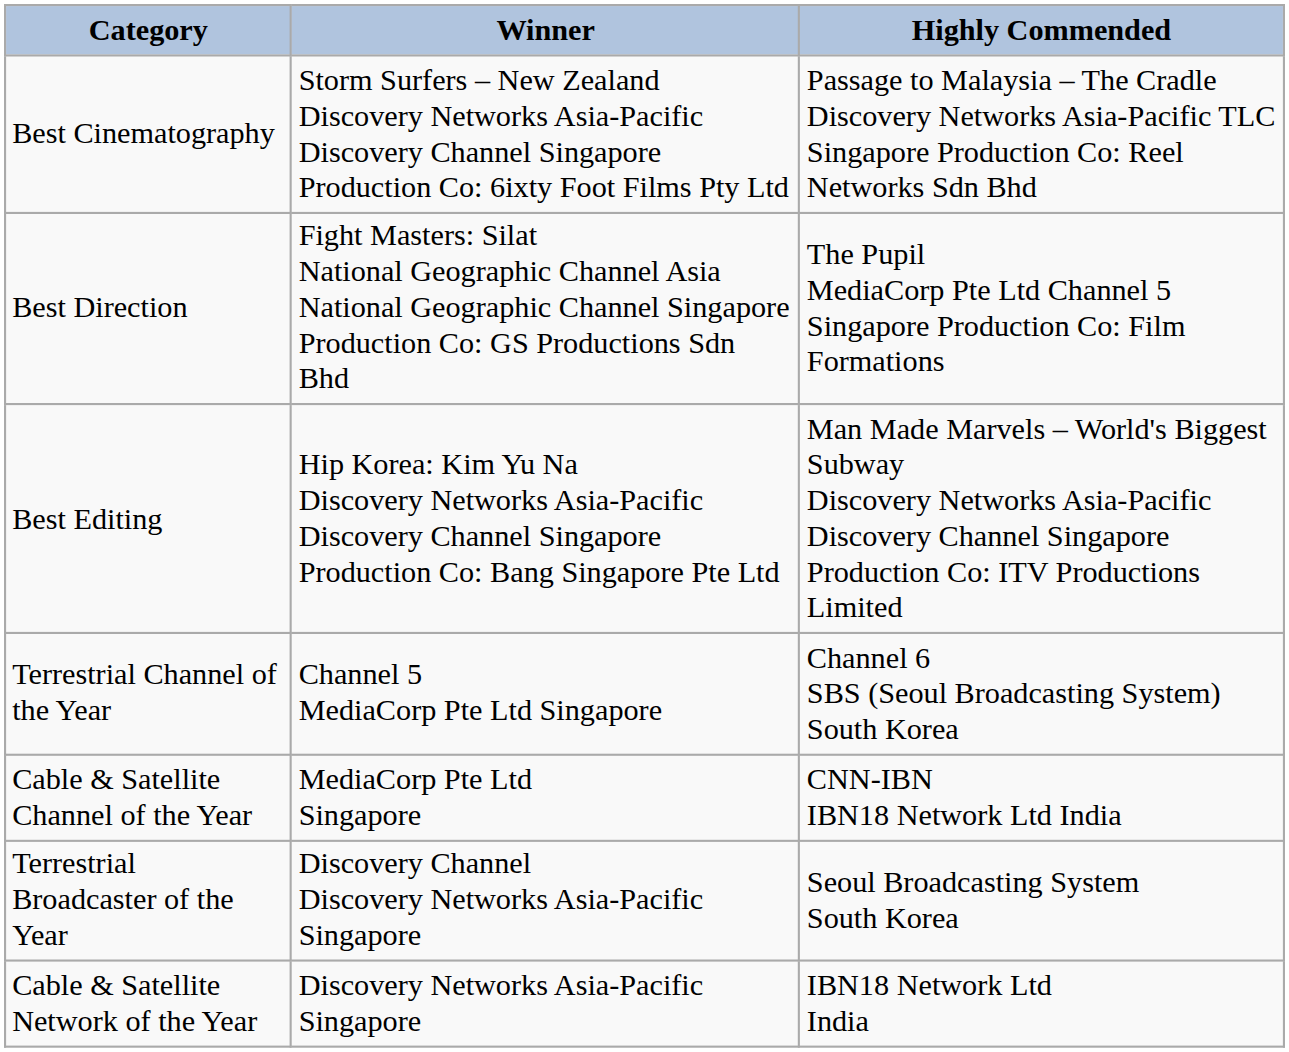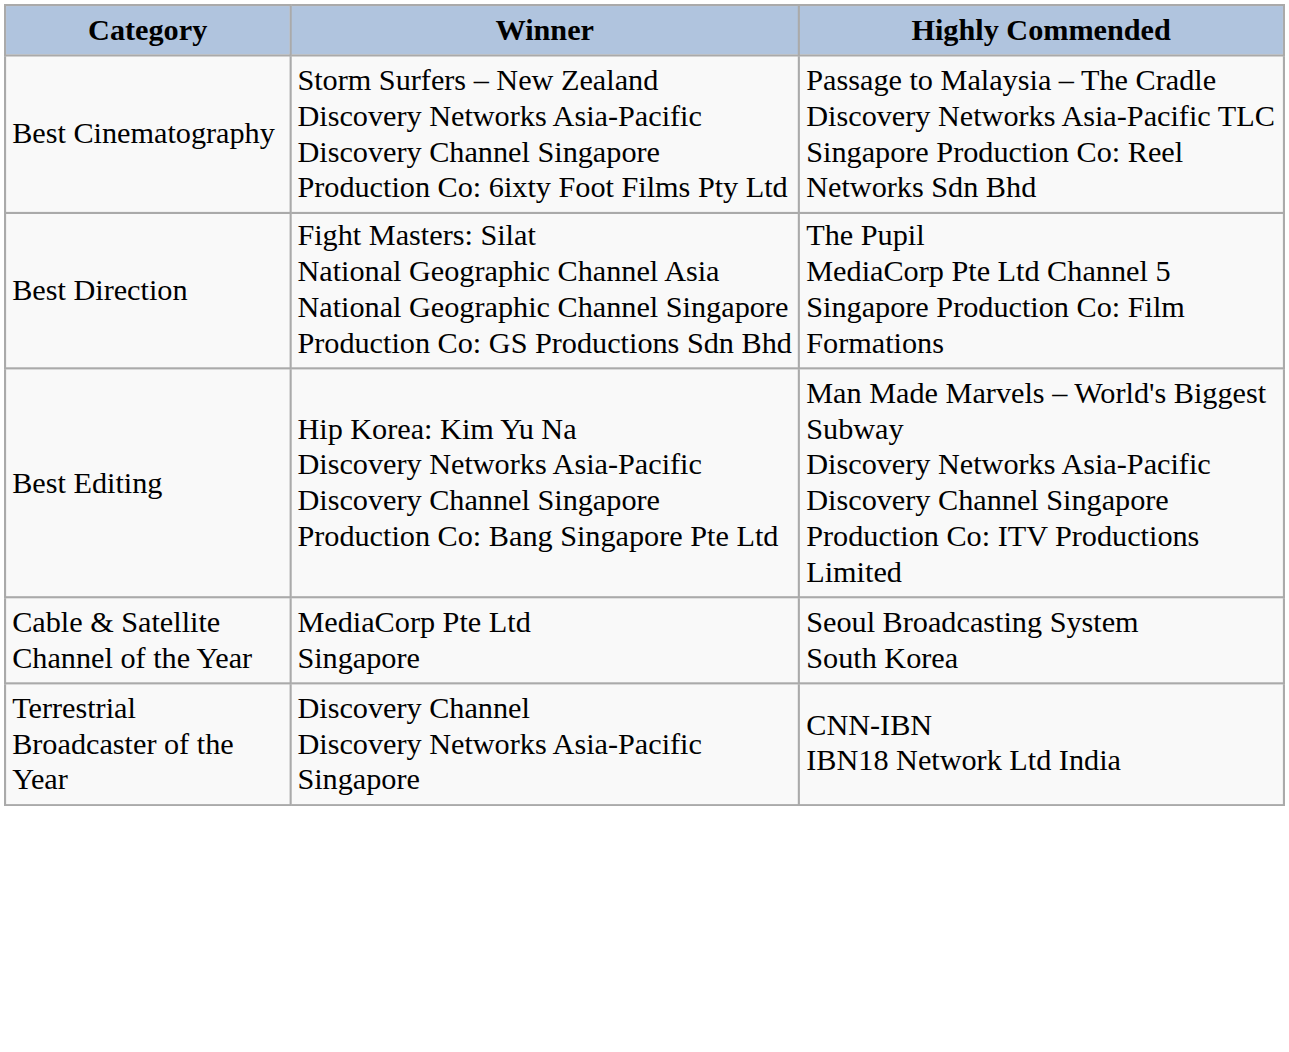- row: Terrestrial Channel of the Year | Channel 5 MediaCorp Pte Ltd Singapore | Channel 6 SBS (Seoul Broadcasting System) South Korea
Cable & Satellite Channel of the Year | Highly Commended: CNN-IBN IBN18 Network Ltd India -> Seoul Broadcasting System South Korea
Terrestrial Broadcaster of the Year | Highly Commended: Seoul Broadcasting System South Korea -> CNN-IBN IBN18 Network Ltd India
- row: Cable & Satellite Network of the Year | Discovery Networks Asia-Pacific Singapore | IBN18 Network Ltd India
